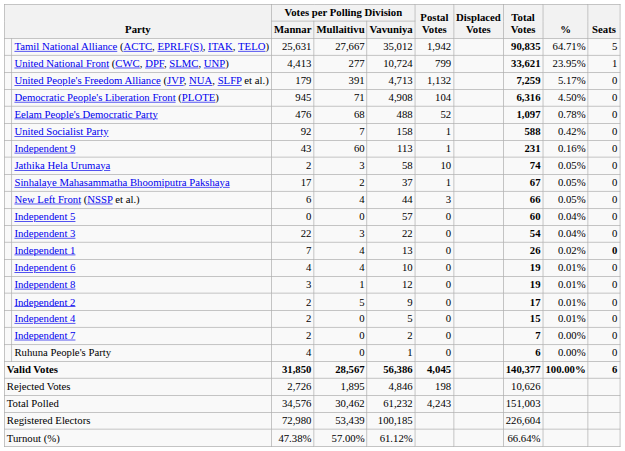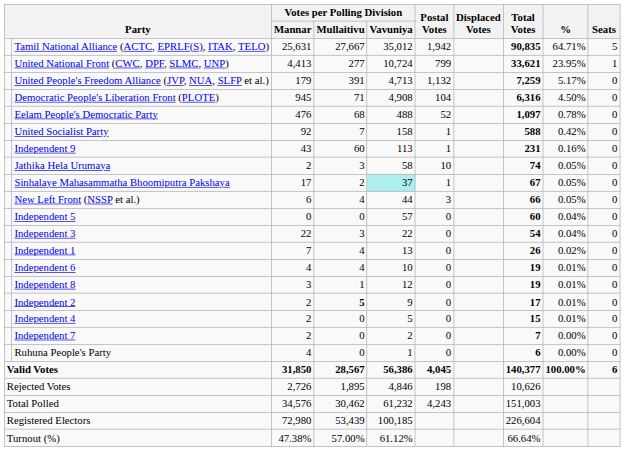Sinhalaye Mahasammatha Bhoomiputra Pakshaya | Votes per Polling Division / Vavuniya: no background -> paleturquoise background
Independent 1 | Seats: bold -> normal
Independent 2 | Votes per Polling Division / Mullaitivu: normal -> bold
